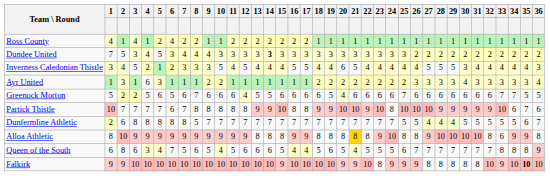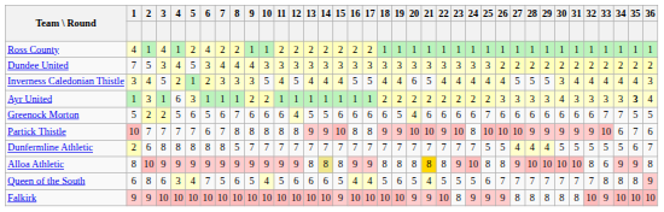Dundee United | 14: bold -> normal
Ayr United | 35: normal -> bold
Alloa Athletic | 14: no background -> khaki background
Falkirk | 35: bold -> normal
